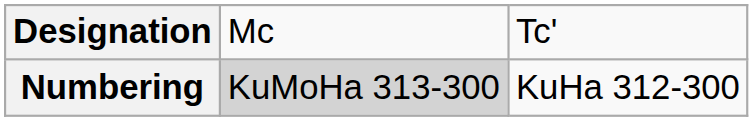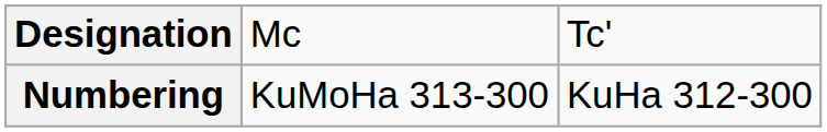Numbering | column 2: lightgrey background -> no background
